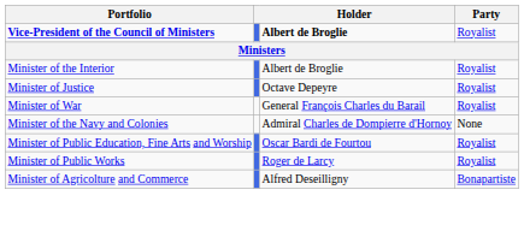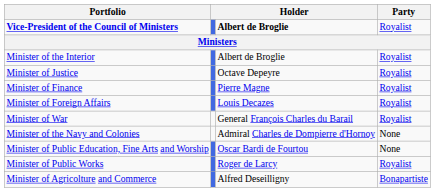+ row: Minister of Finance | Pierre Magne | Royalist
+ row: Minister of Foreign Affairs | Louis Decazes | Royalist
Minister of Public Education, Fine Arts and Worship | Party: Royalist -> None
